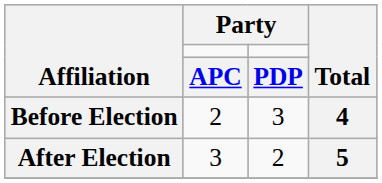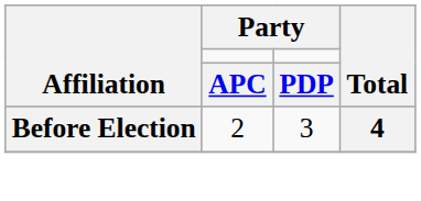- row: After Election | 3 | 2 | 5
